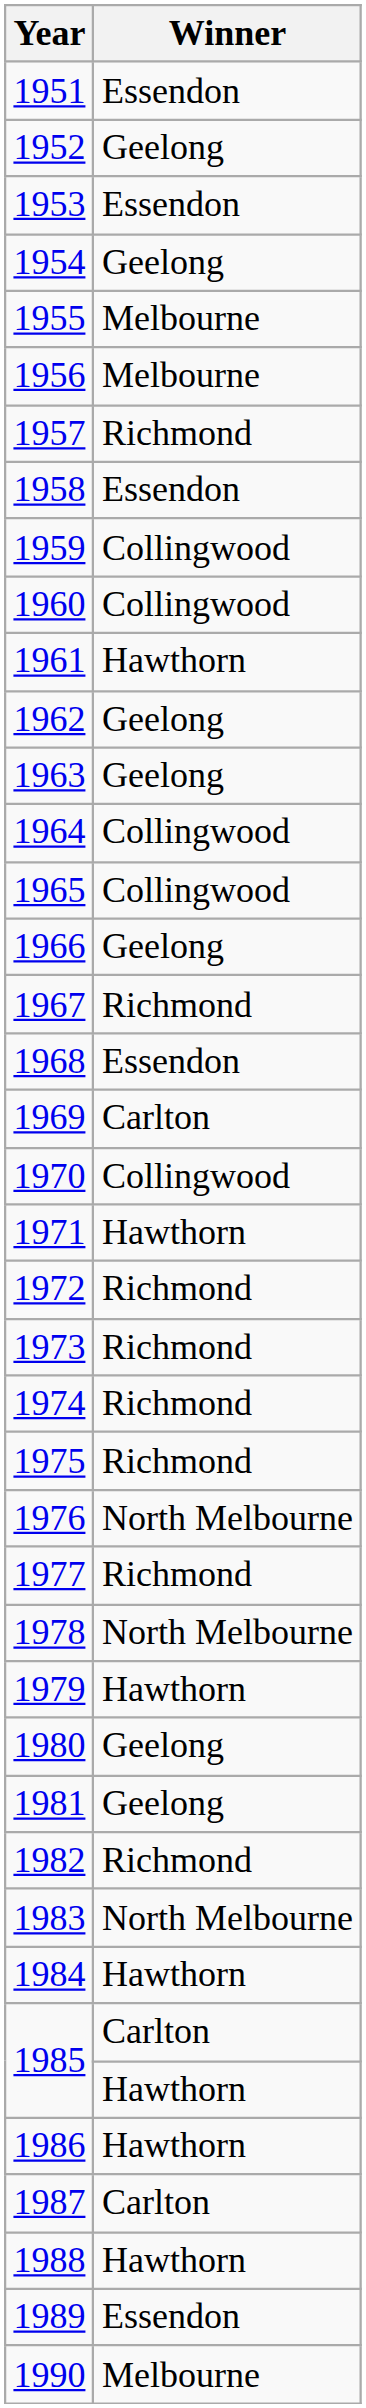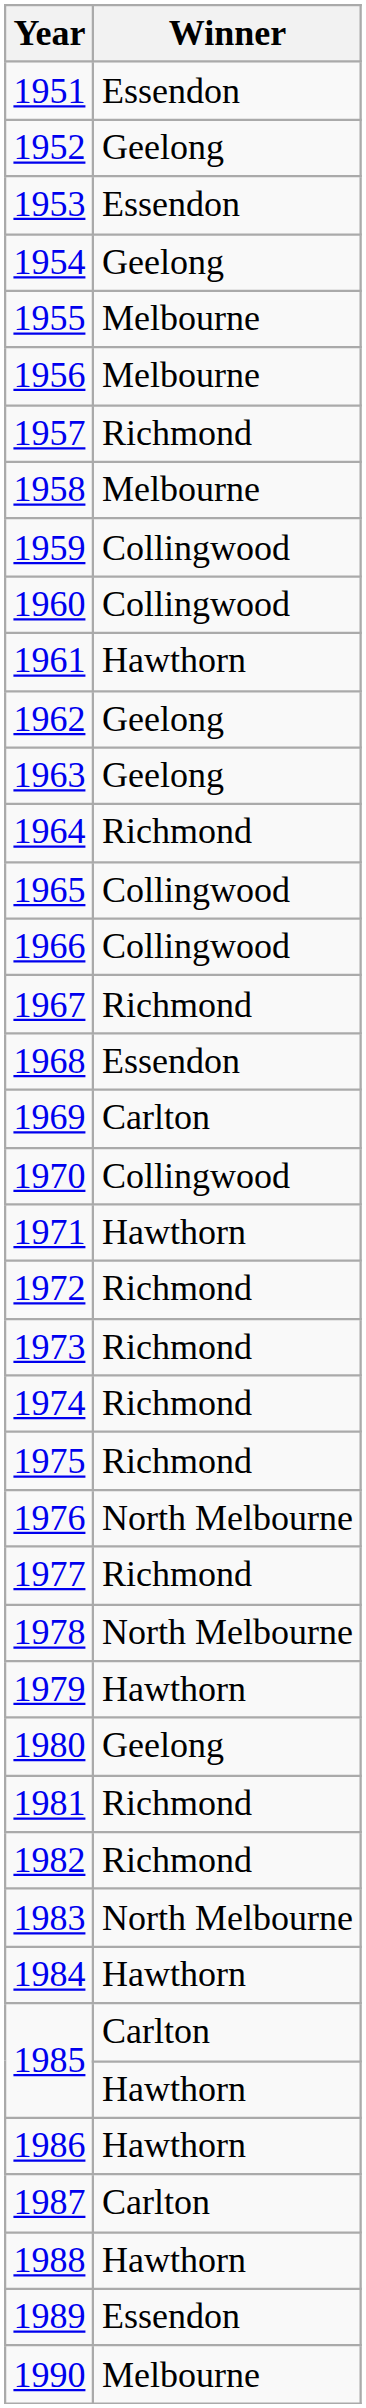row 9 | Winner: Essendon -> Melbourne
row 15 | Winner: Collingwood -> Richmond
row 17 | Winner: Geelong -> Collingwood
row 32 | Winner: Geelong -> Richmond
